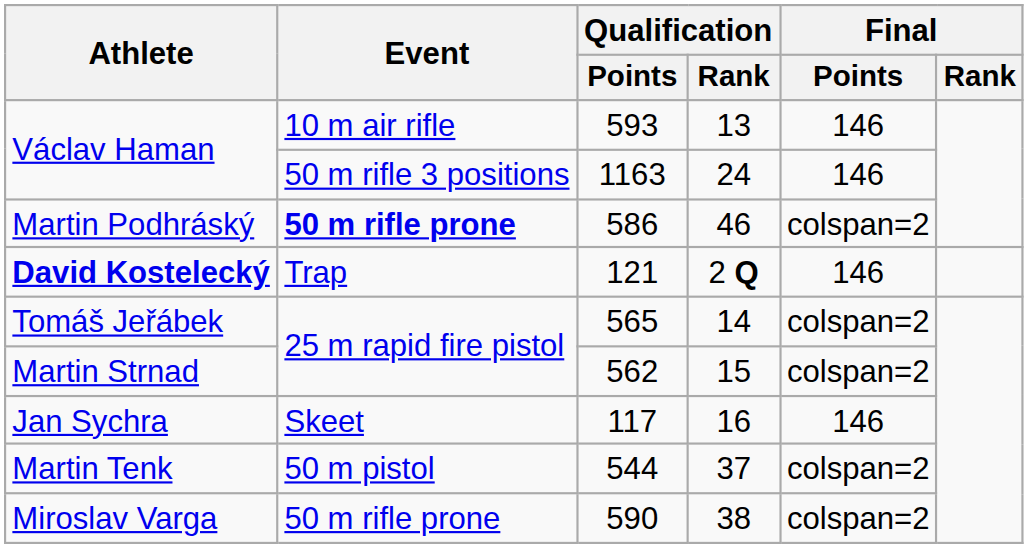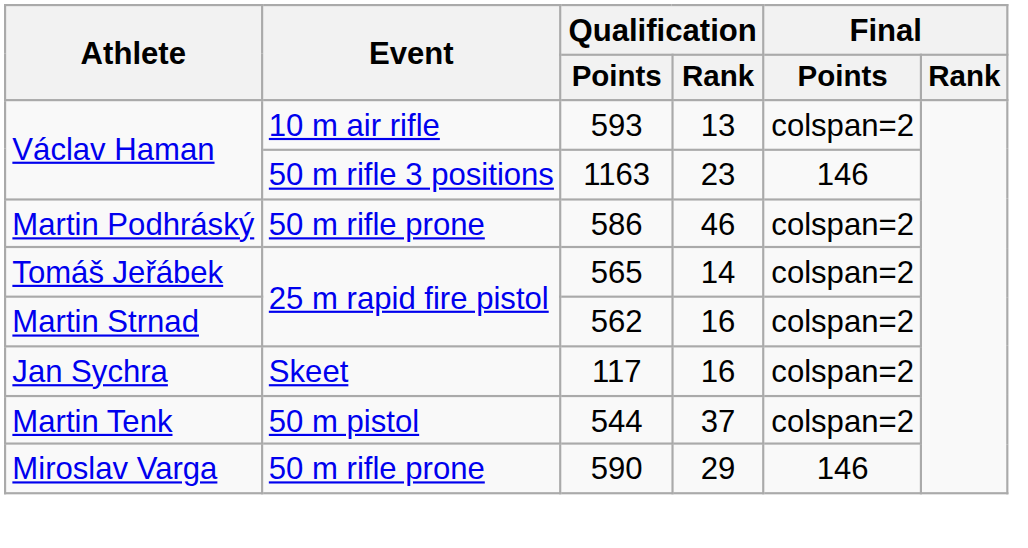593 | Final / Points: 146 -> colspan=2
1163 | Qualification / Rank: 24 -> 23
586 | Event: bold -> normal
- row: David Kostelecký | Trap | 121 | 2 Q | 146
562 | Qualification / Rank: 15 -> 16
117 | Final / Points: 146 -> colspan=2
590 | Qualification / Rank: 38 -> 29
590 | Final / Points: colspan=2 -> 146
